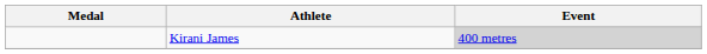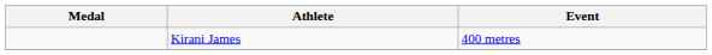Kirani James | Event: lightgrey background -> no background
